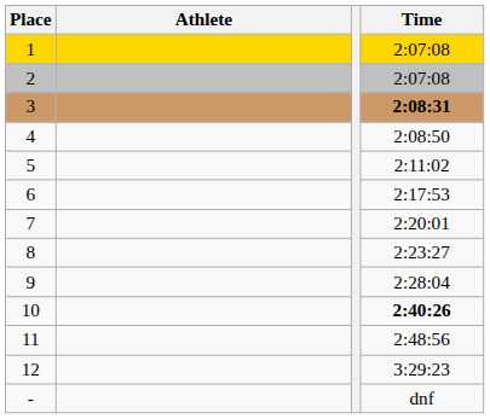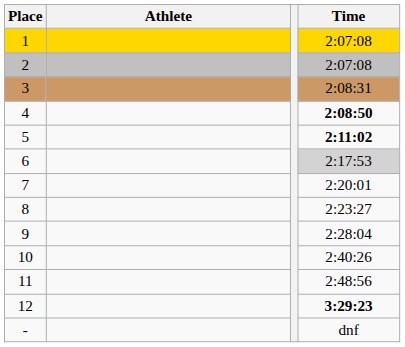3 | Time: bold -> normal
4 | Time: normal -> bold
5 | Time: normal -> bold
6 | Time: no background -> lightgrey background
10 | Time: bold -> normal
12 | Time: normal -> bold
